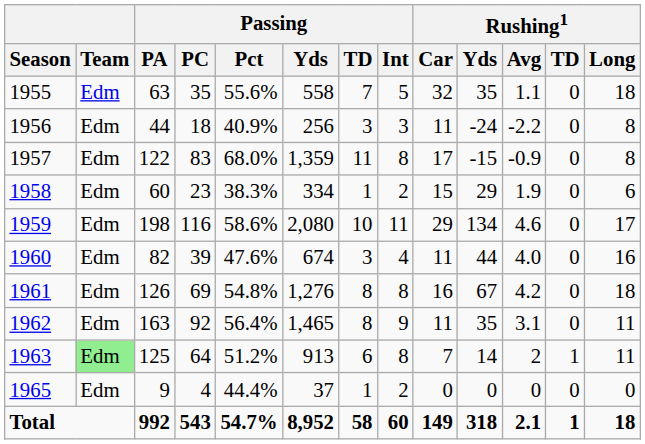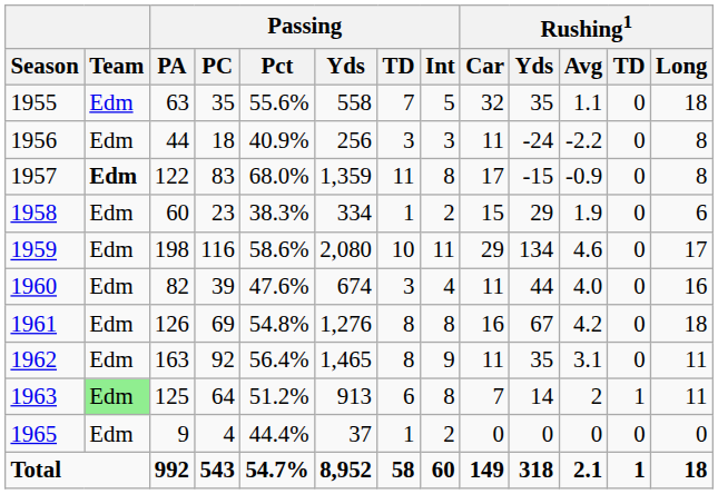1957 | Team: normal -> bold
